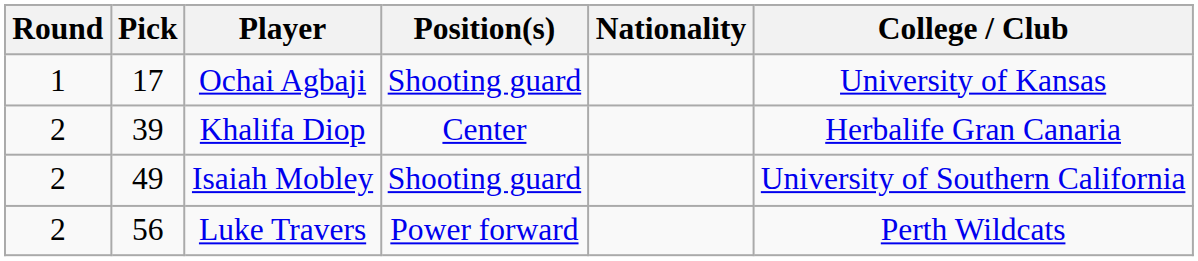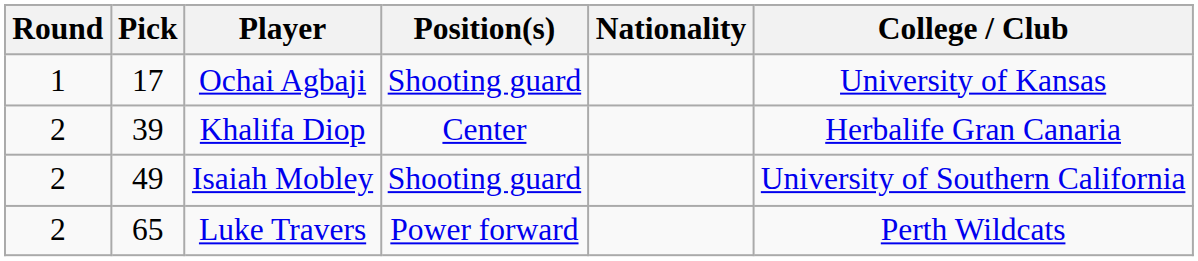Luke Travers | Pick: 56 -> 65
